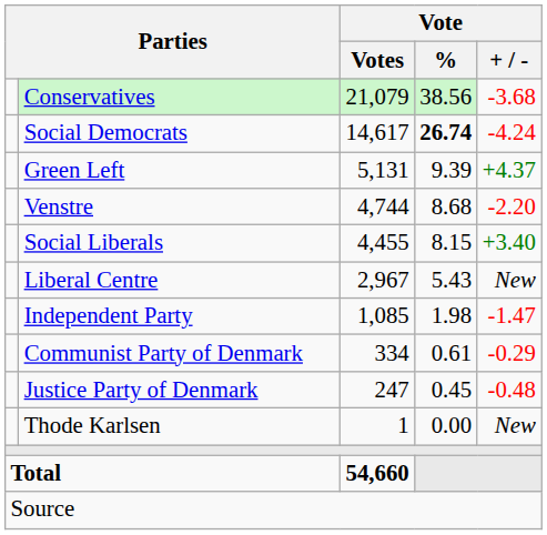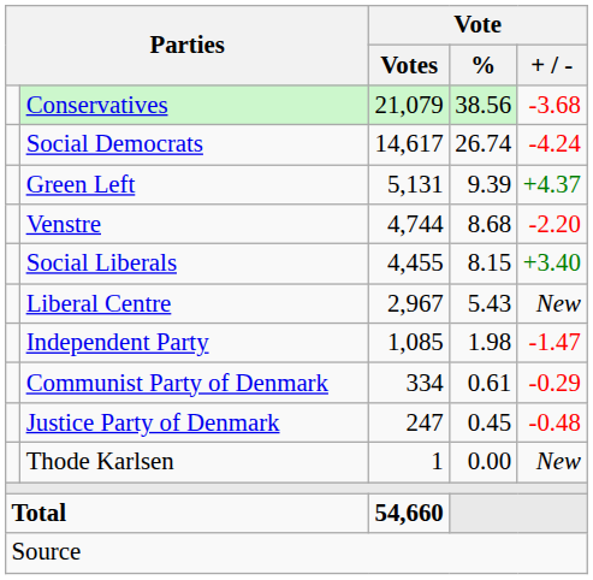Social Democrats | Vote / %: bold -> normal
